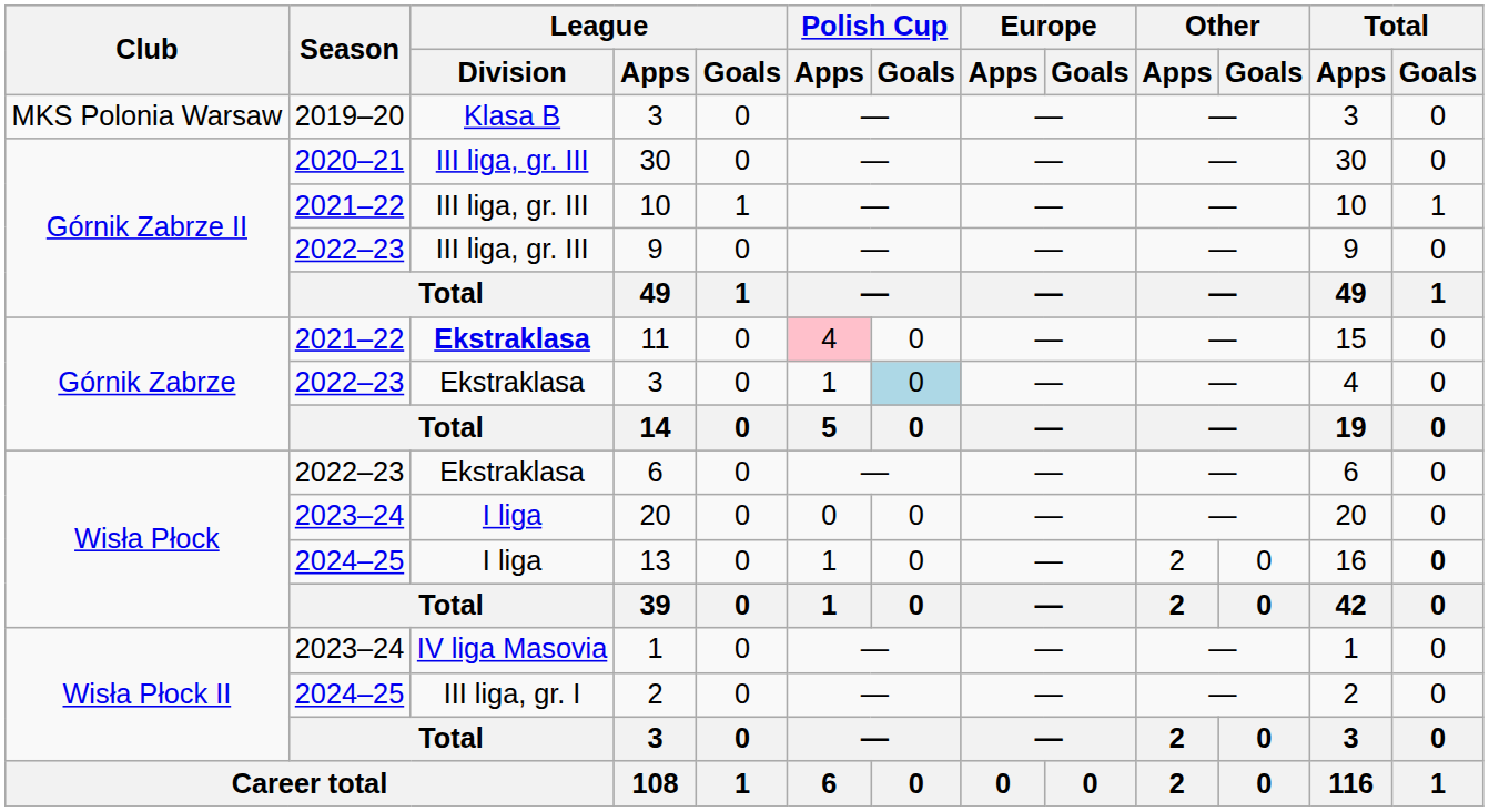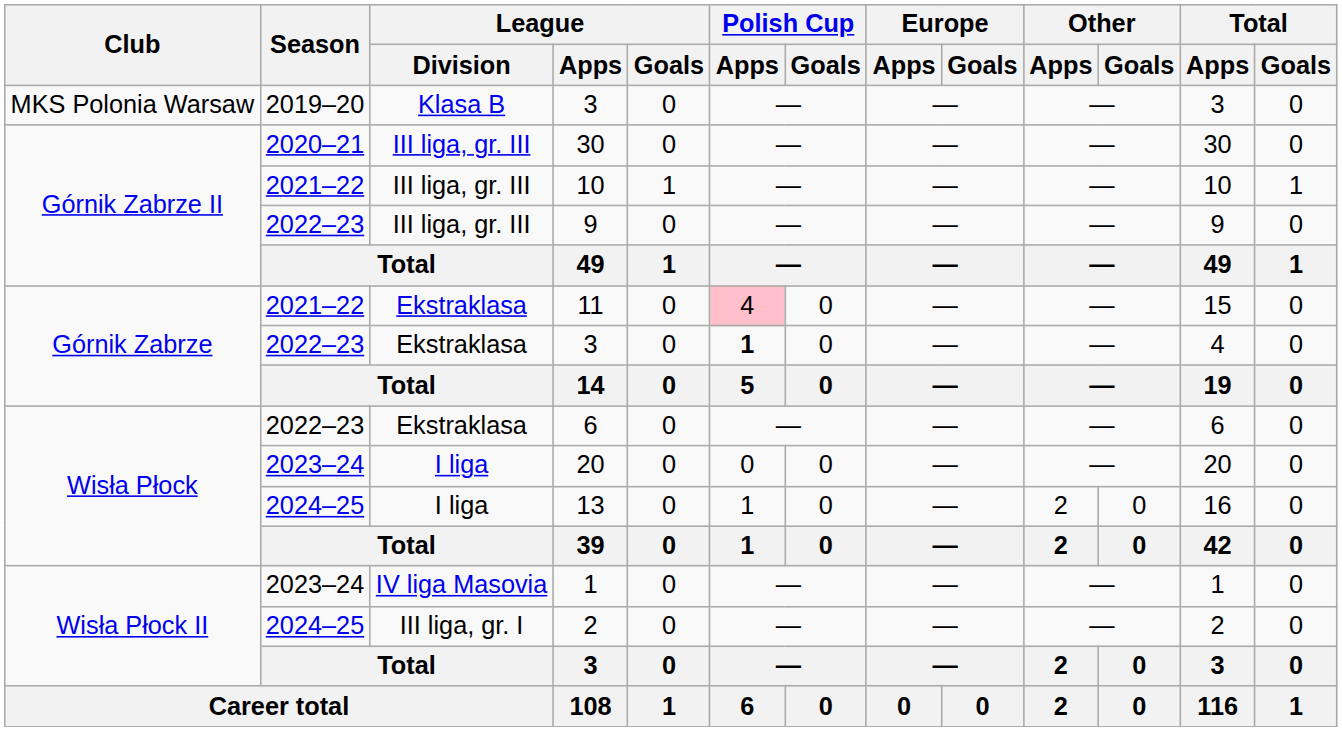11 | League / Division: bold -> normal
2022–23 / 3 | Polish Cup / Apps: normal -> bold
2022–23 / 3 | Polish Cup / Goals: lightblue background -> no background
13 | Total / Goals: bold -> normal
